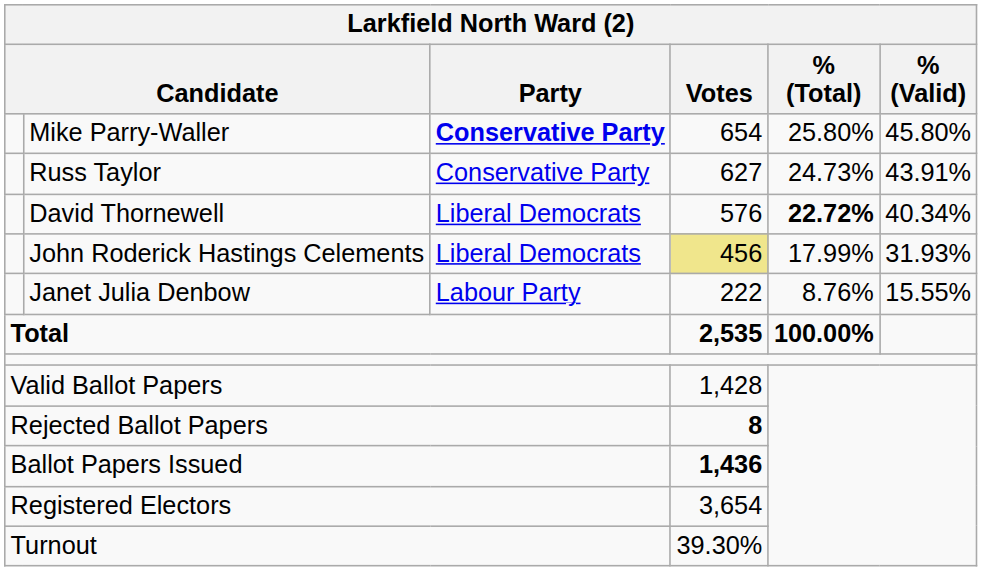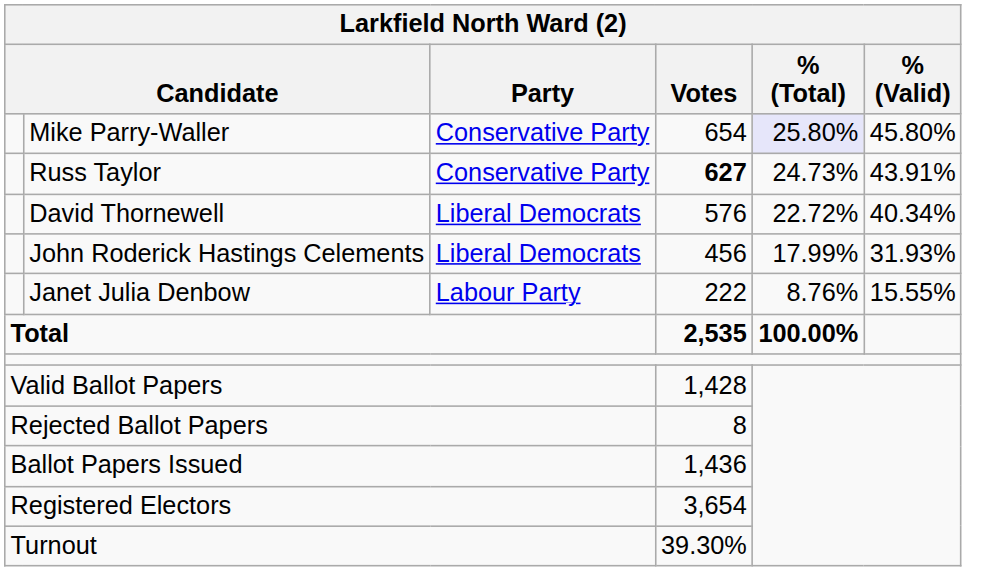Mike Parry-Waller | Party: bold -> normal
Mike Parry-Waller | % (Total): no background -> lavender background
Russ Taylor | Votes: normal -> bold
David Thornewell | % (Total): bold -> normal
John Roderick Hastings Celements | Votes: khaki background -> no background
Rejected Ballot Papers | Votes: bold -> normal
Ballot Papers Issued | Votes: bold -> normal
